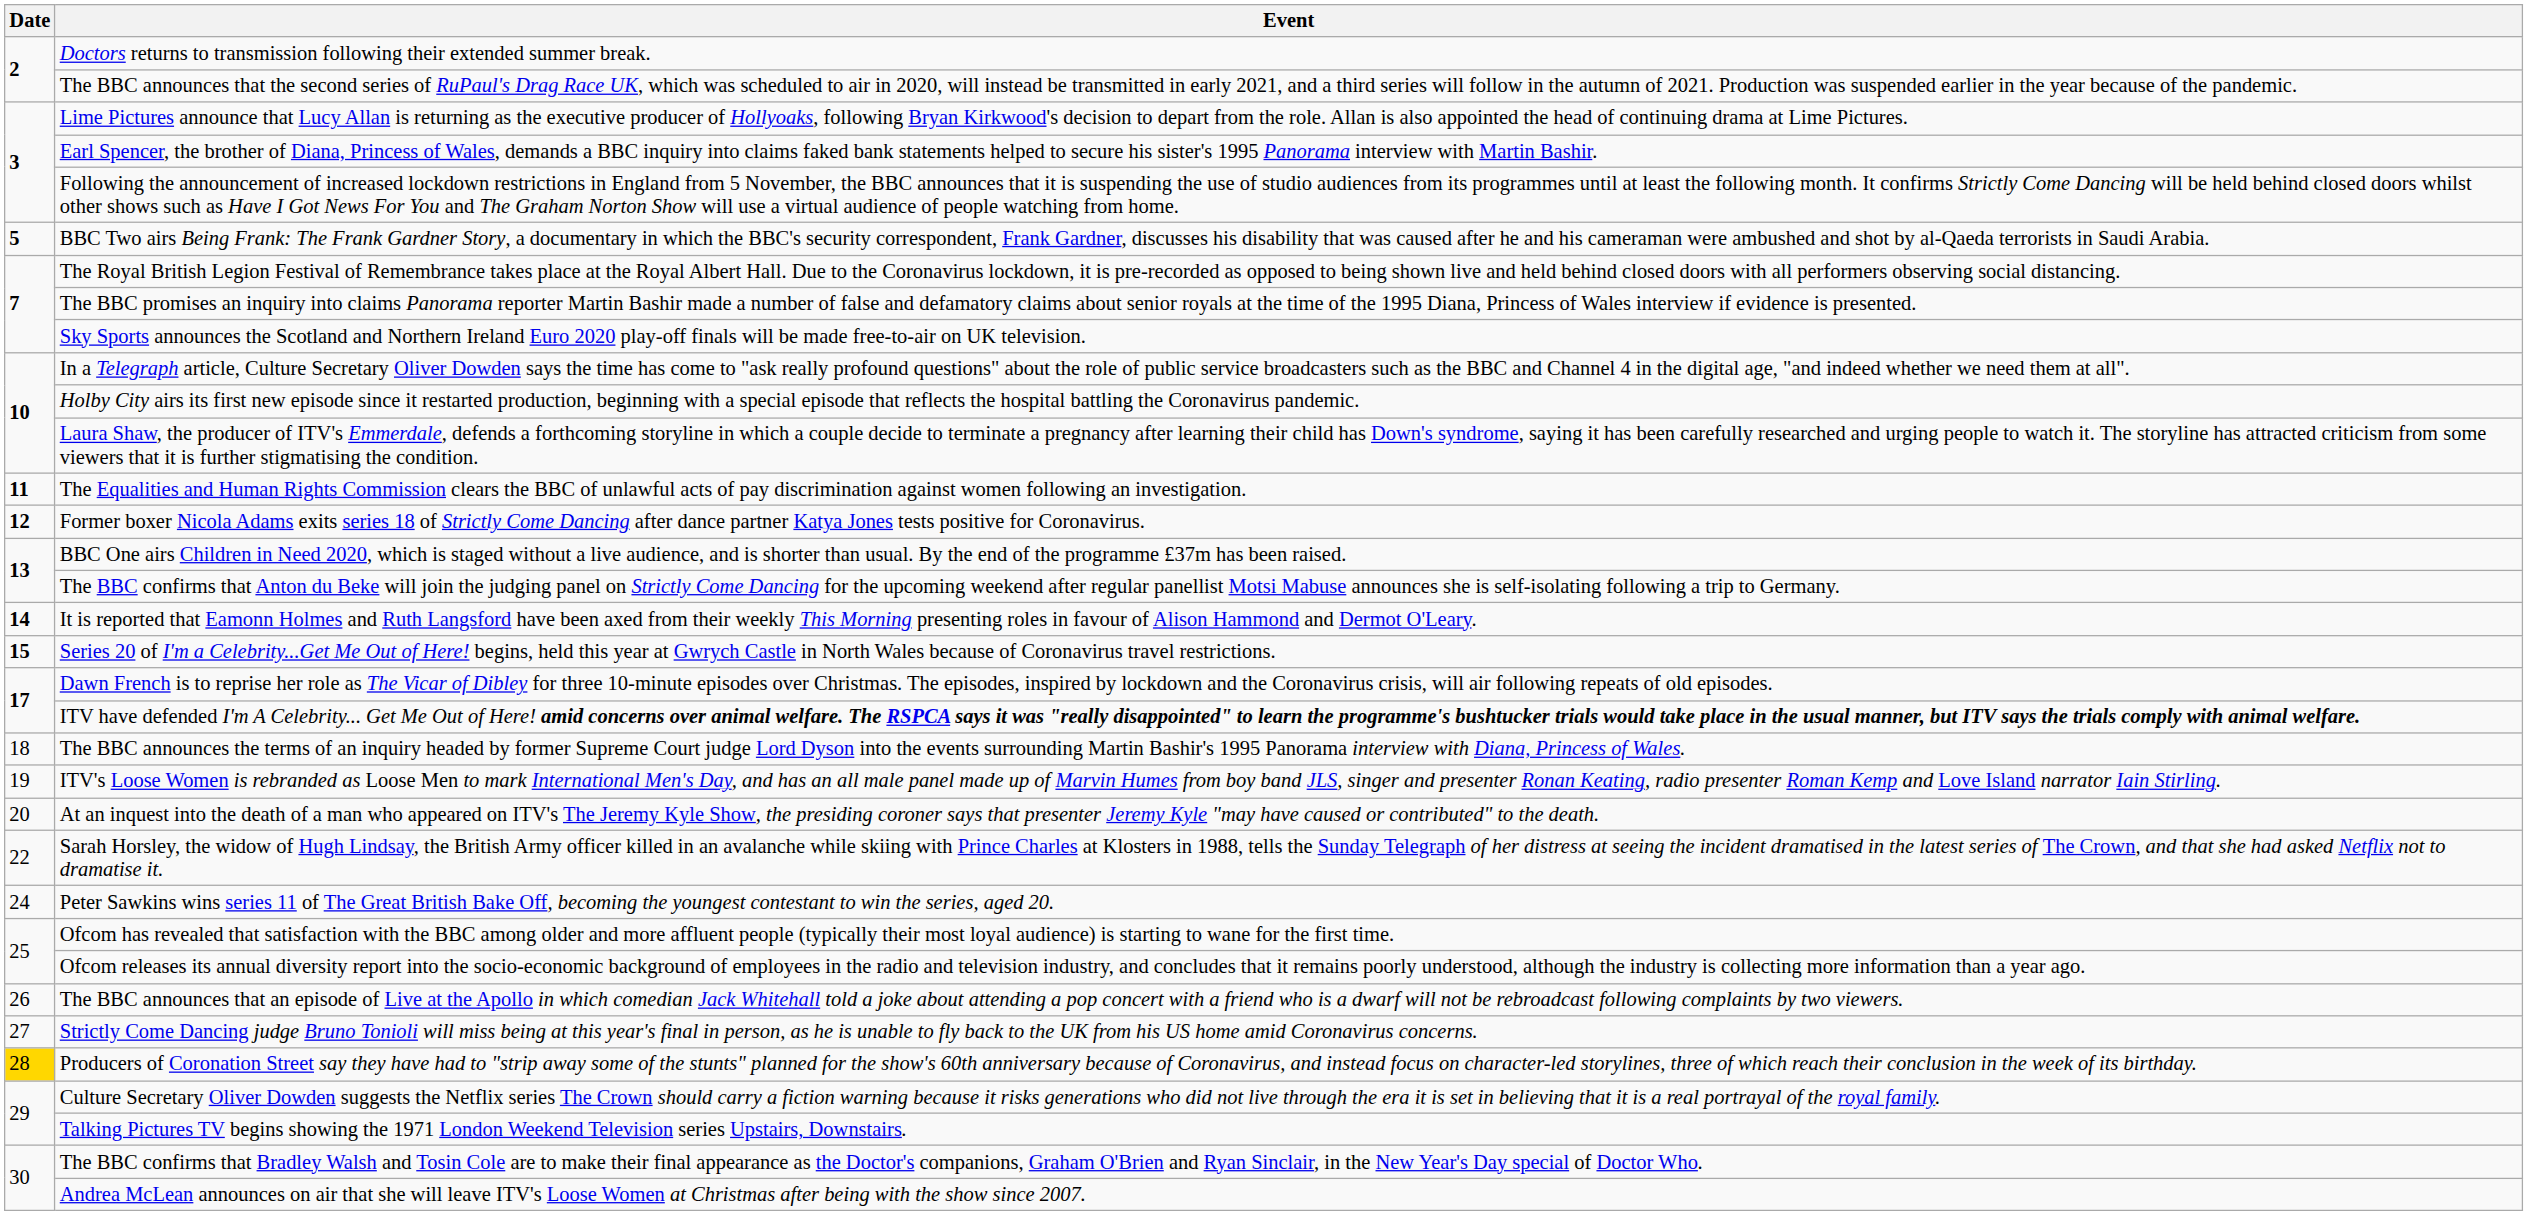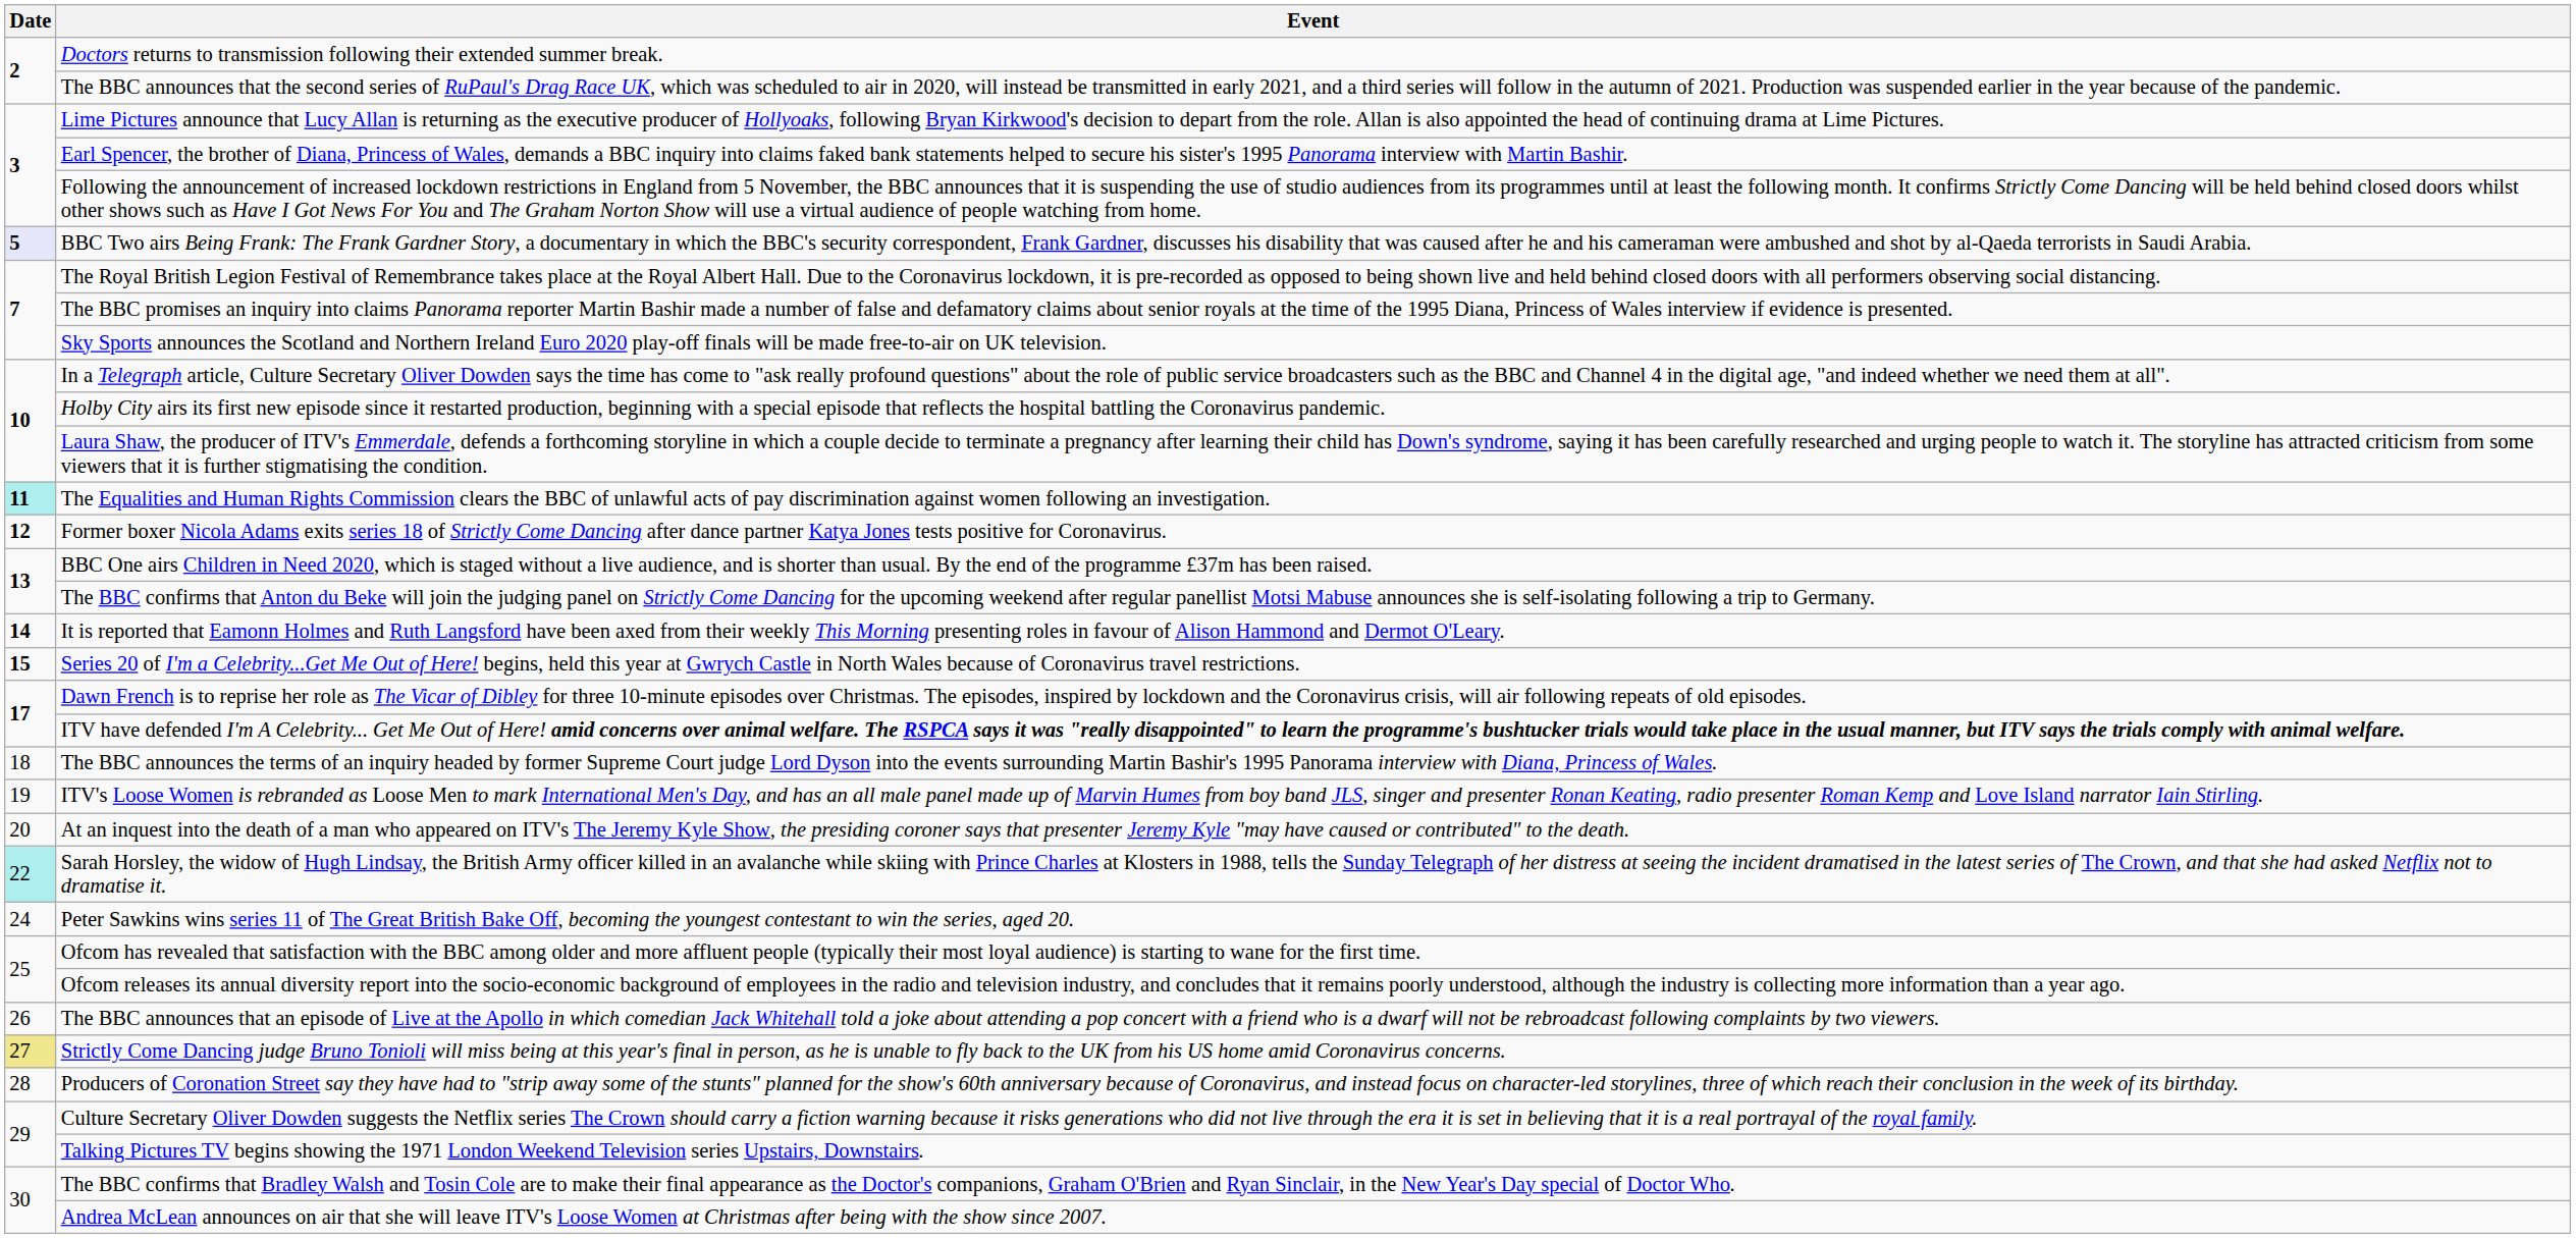row 7 | Date: no background -> lavender background
row 14 | Date: no background -> paleturquoise background
row 25 | Date: no background -> paleturquoise background
row 30 | Date: no background -> khaki background
row 31 | Date: gold background -> no background
